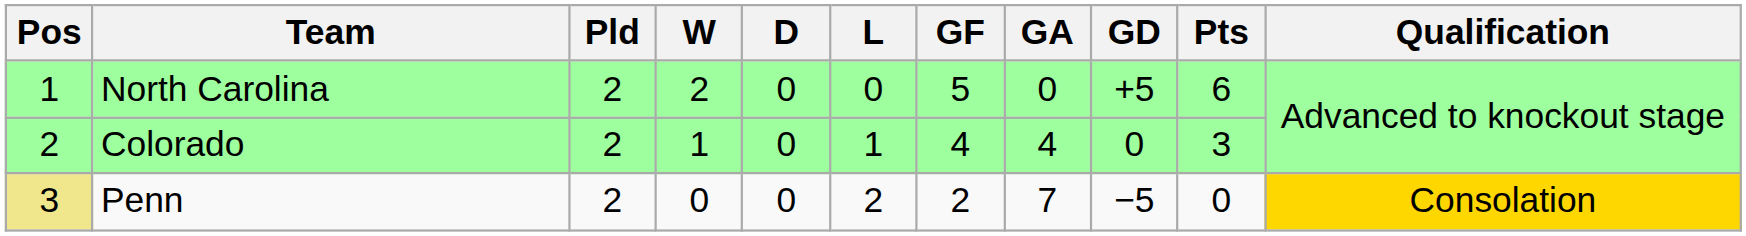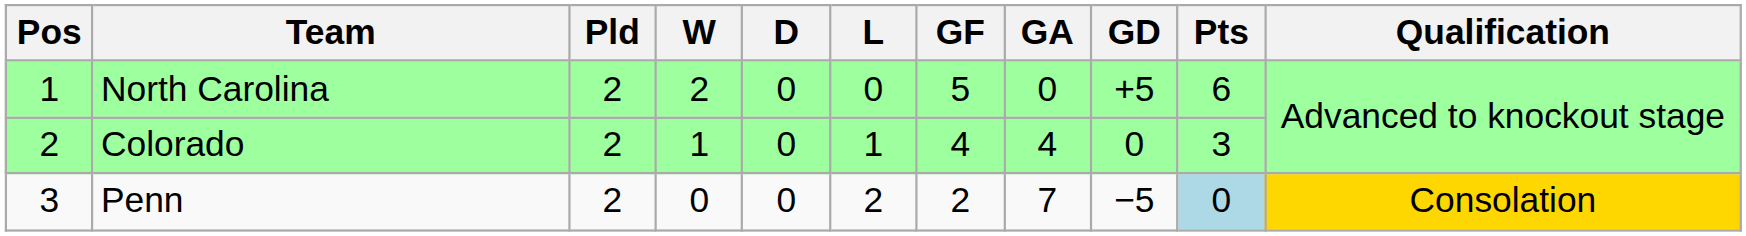Penn | Pos: khaki background -> no background
Penn | Pts: no background -> lightblue background
